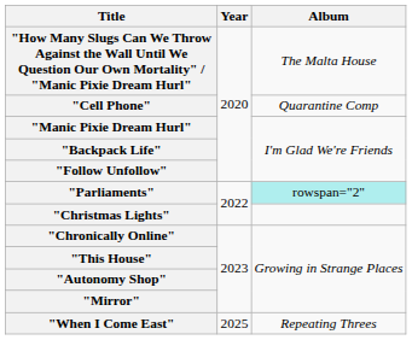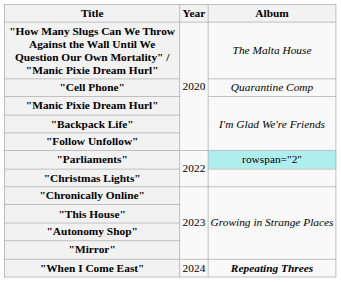"When I Come East" | Year: 2025 -> 2024
"When I Come East" | Album: normal -> bold
